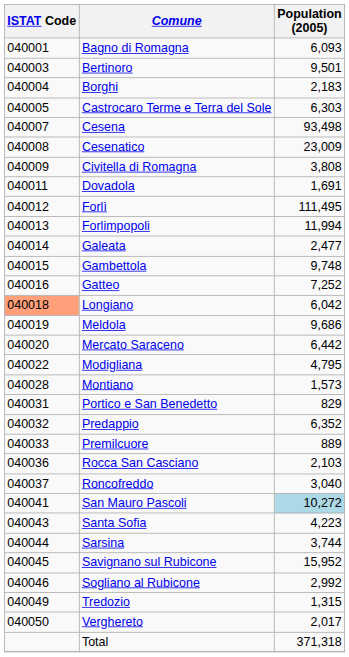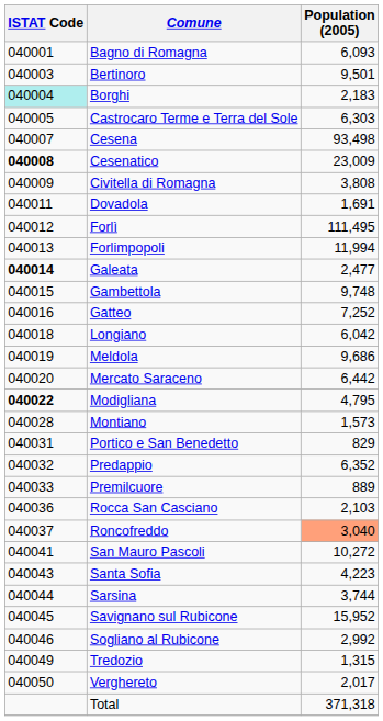Borghi | ISTAT Code: no background -> paleturquoise background
Cesenatico | ISTAT Code: normal -> bold
Galeata | ISTAT Code: normal -> bold
Longiano | ISTAT Code: lightsalmon background -> no background
Modigliana | ISTAT Code: normal -> bold
Roncofreddo | Population (2005): no background -> lightsalmon background
San Mauro Pascoli | Population (2005): lightblue background -> no background
